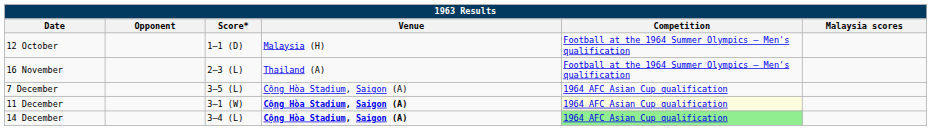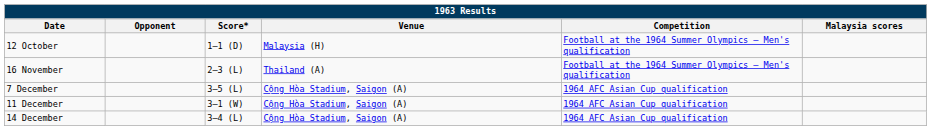11 December | Venue: bold -> normal
11 December | Competition: lightyellow background -> no background
14 December | Venue: bold -> normal
14 December | Competition: lightgreen background -> no background
